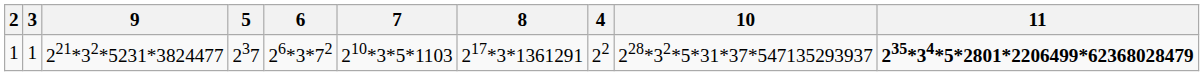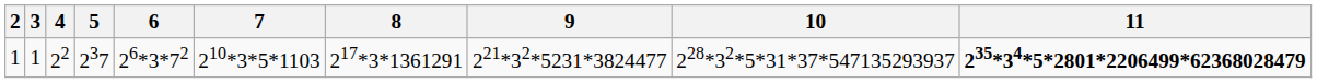columns swapped: 4 <-> 9
